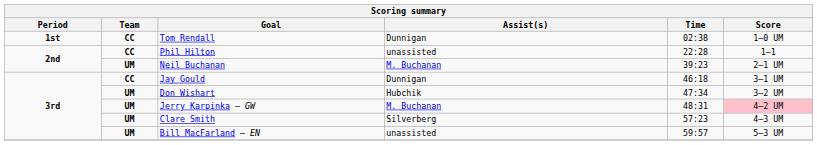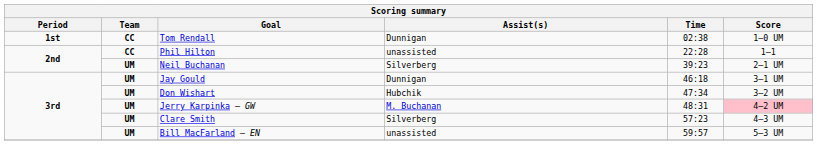Neil Buchanan | Assist(s): M. Buchanan -> Silverberg
Jay Gould | Team: CC -> UM
